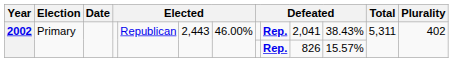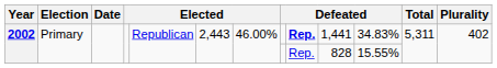row 2 | column 10: 2,041 -> 1,441
row 2 | column 11: 38.43% -> 34.83%
row 3 | column 9: bold -> normal
row 3 | column 10: 826 -> 828
row 3 | column 11: 15.57% -> 15.55%
